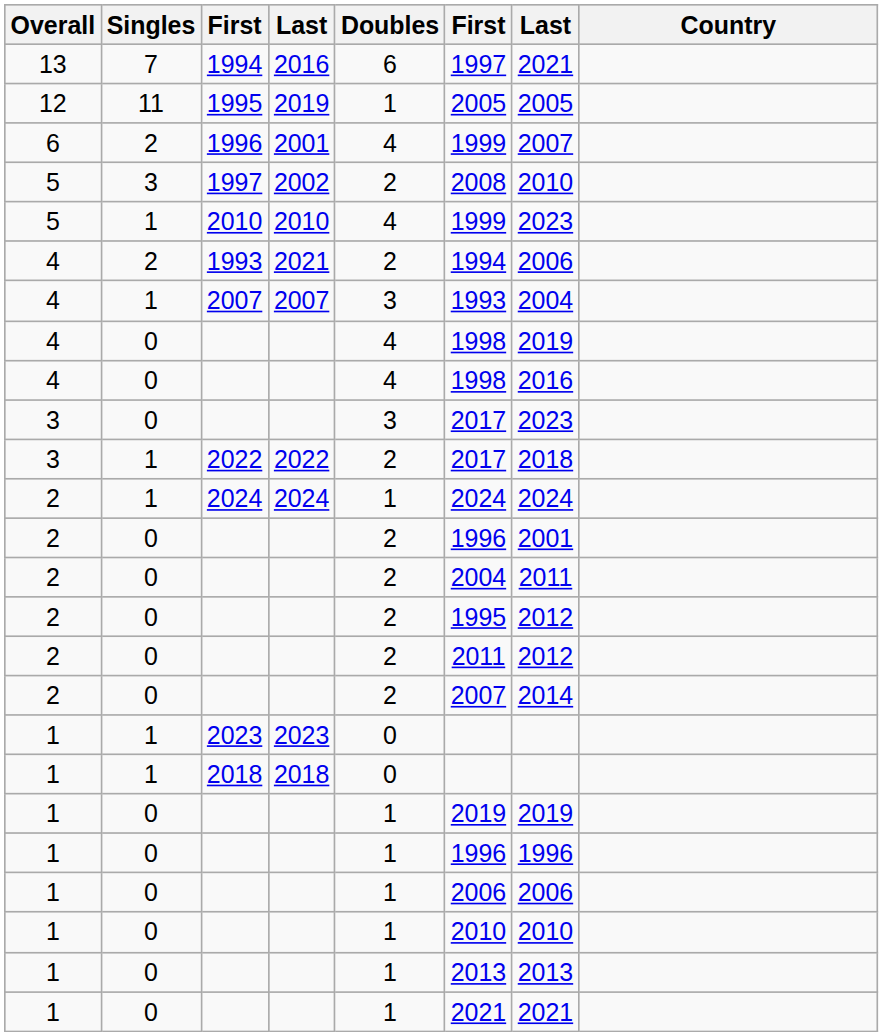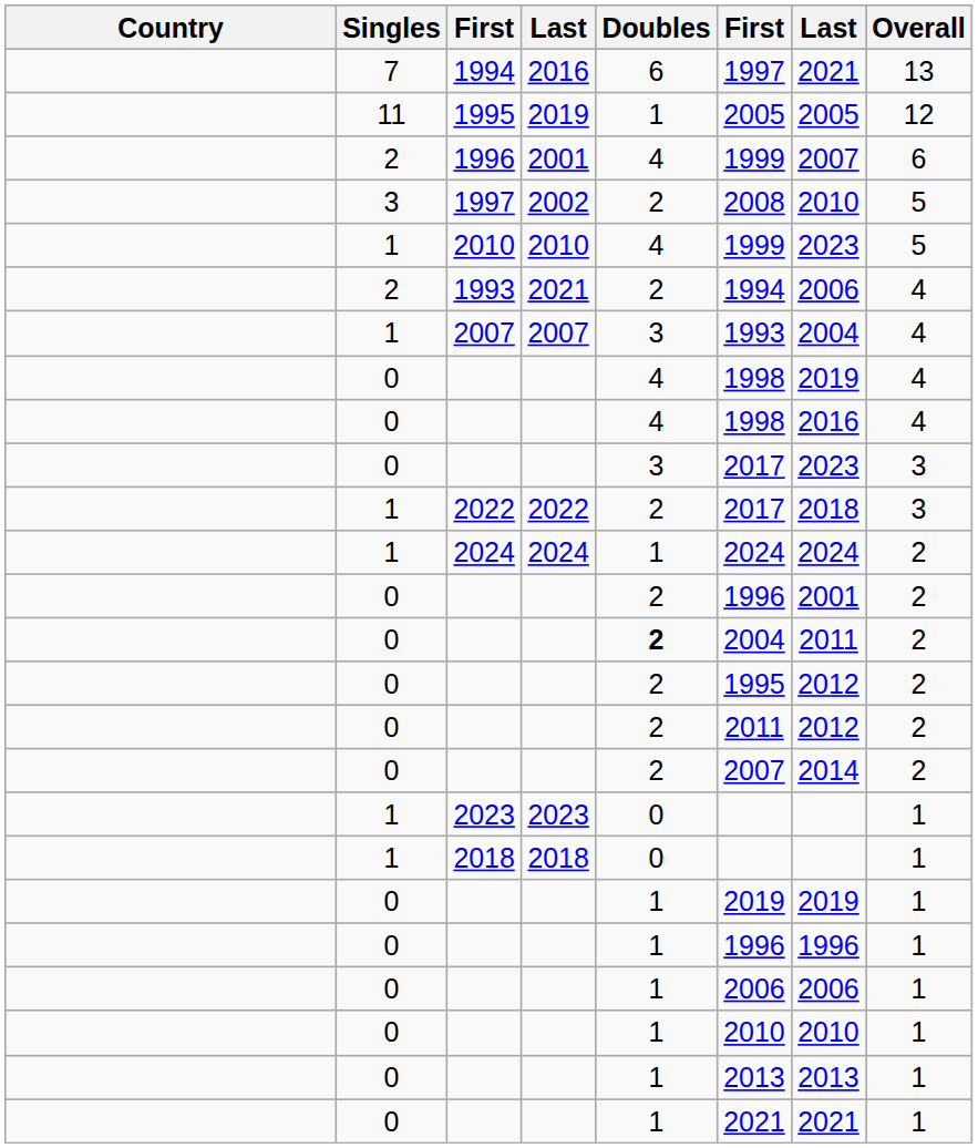columns swapped: Country <-> Overall
row 15 | Doubles: normal -> bold
